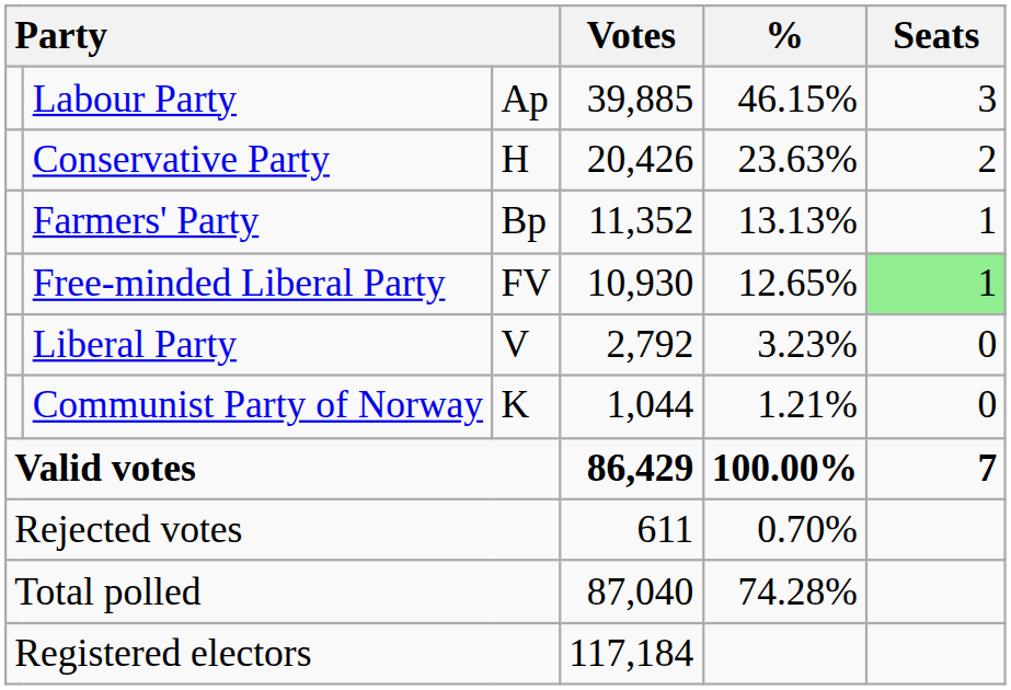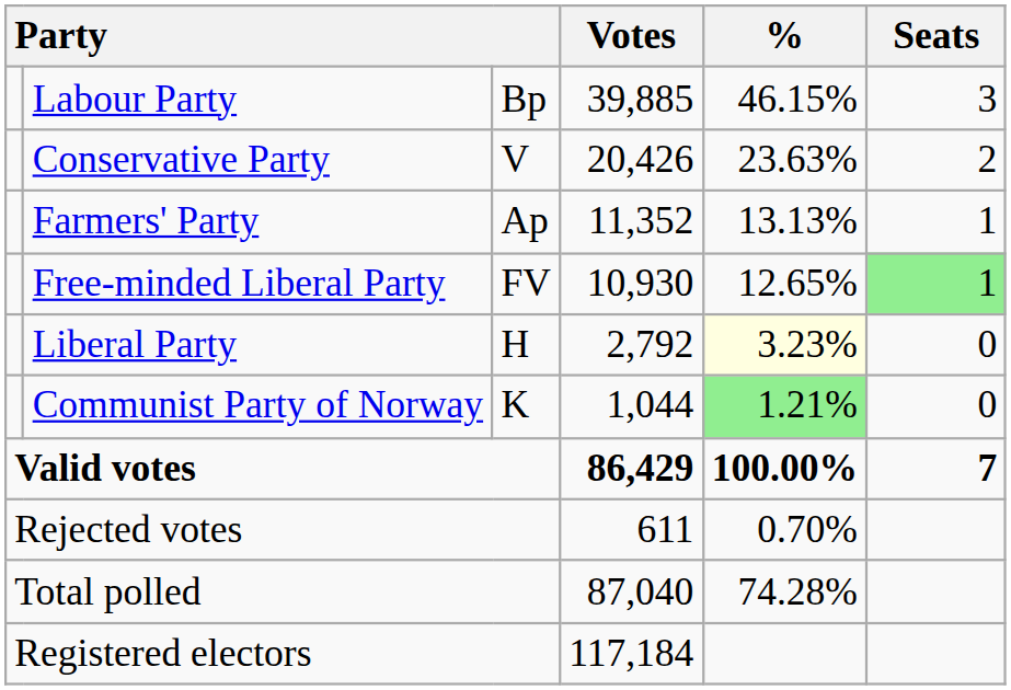Labour Party | column 3: Ap -> Bp
Conservative Party | column 3: H -> V
Farmers' Party | column 3: Bp -> Ap
Liberal Party | column 3: V -> H
Liberal Party | %: no background -> lightyellow background
Communist Party of Norway | %: no background -> lightgreen background
